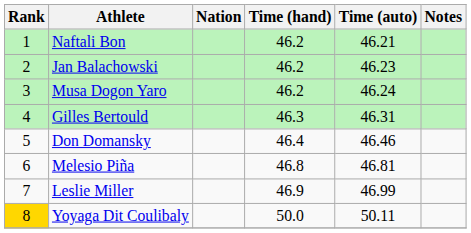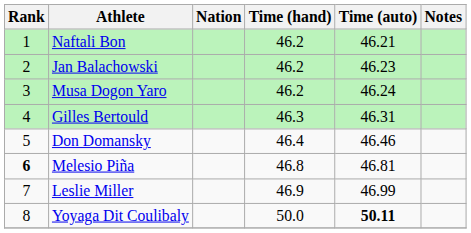Melesio Piña | Rank: normal -> bold
Yoyaga Dit Coulibaly | Rank: gold background -> no background
Yoyaga Dit Coulibaly | Time (auto): normal -> bold
